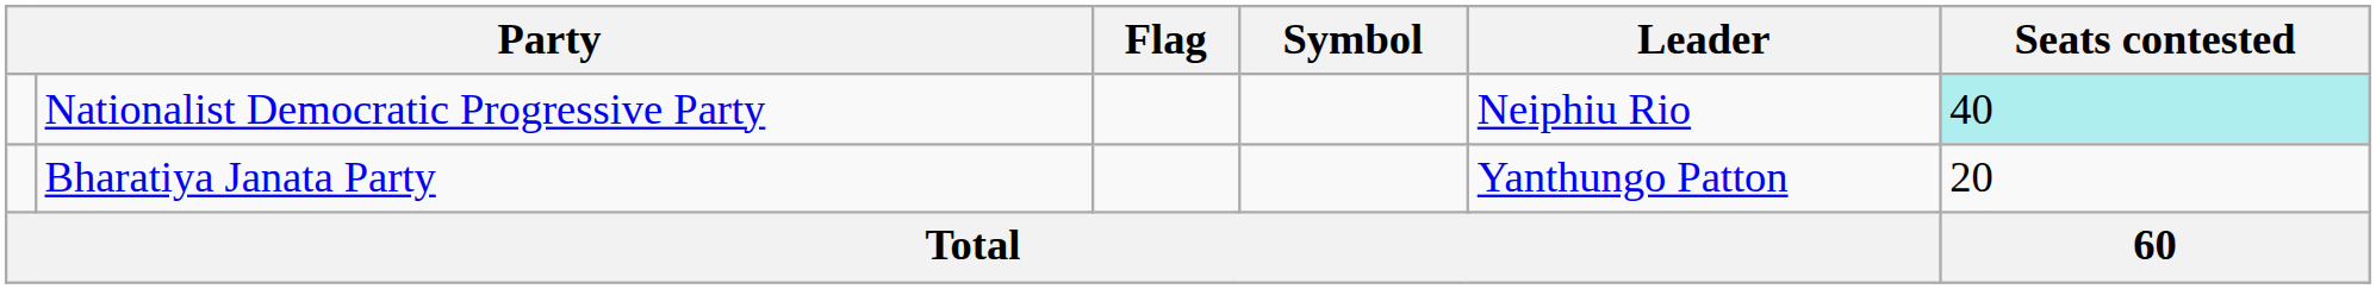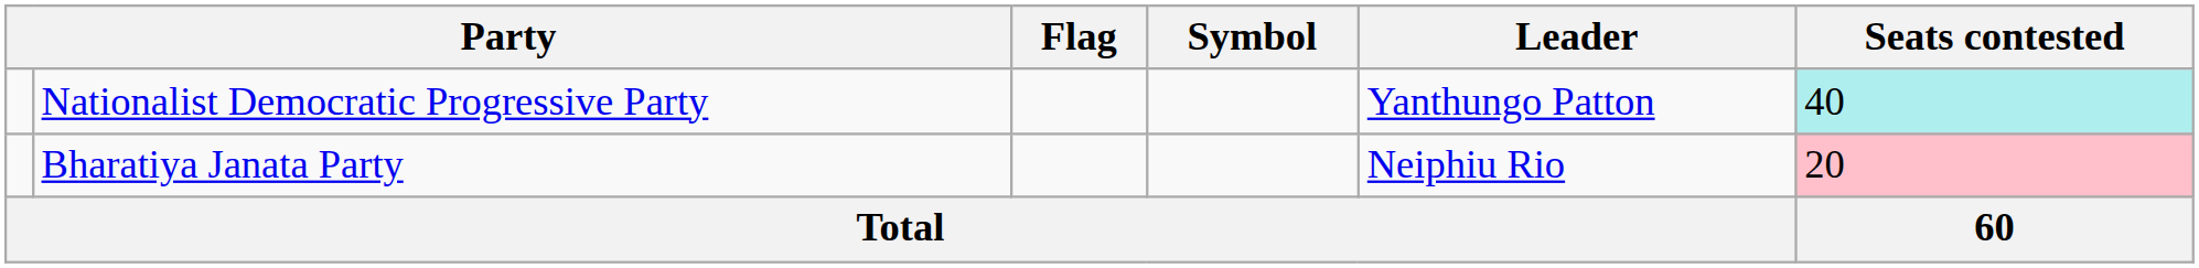Nationalist Democratic Progressive Party | Leader: Neiphiu Rio -> Yanthungo Patton
Bharatiya Janata Party | Leader: Yanthungo Patton -> Neiphiu Rio
Bharatiya Janata Party | Seats contested: no background -> pink background
